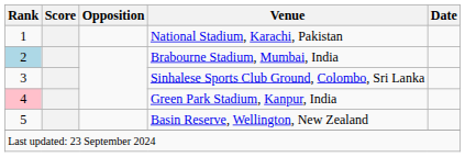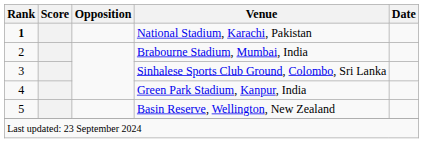National Stadium, Karachi, Pakistan | Rank: normal -> bold
Brabourne Stadium, Mumbai, India | Rank: lightblue background -> no background
Green Park Stadium, Kanpur, India | Rank: pink background -> no background
